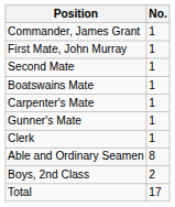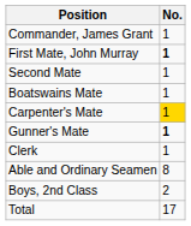First Mate, John Murray | No.: normal -> bold
Carpenter's Mate | No.: no background -> gold background
Gunner's Mate | No.: normal -> bold
